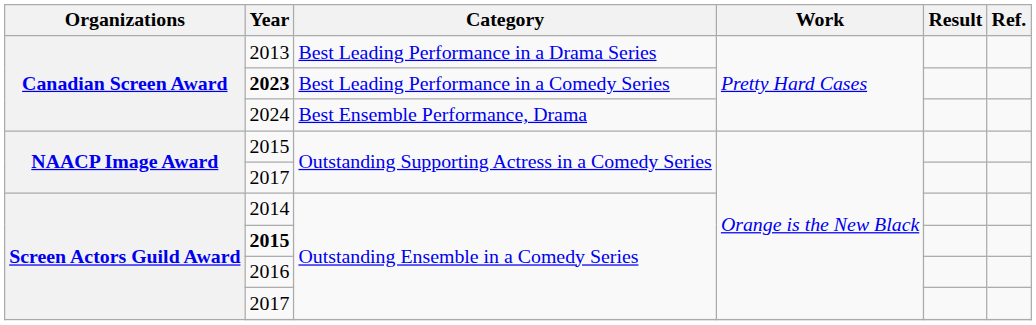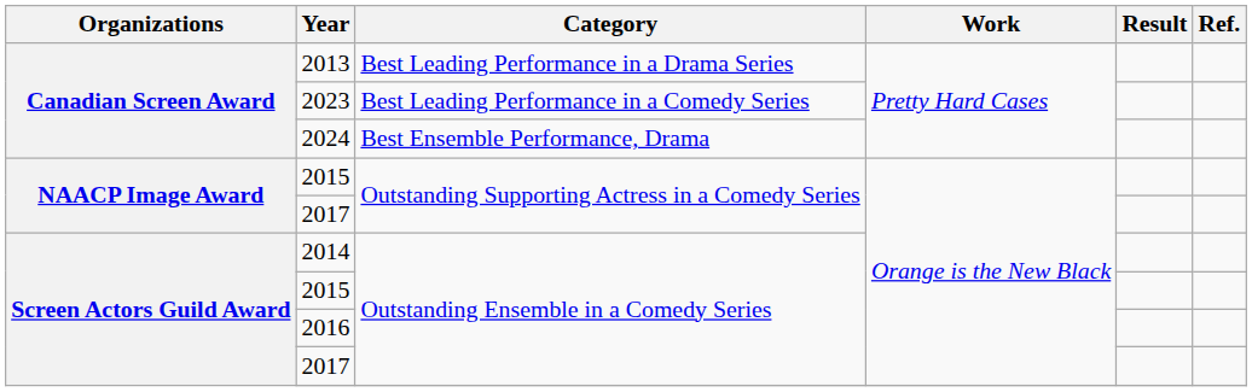2023 | Year: bold -> normal
2015 / Outstanding Ensemble in a Comedy Series | Year: bold -> normal
